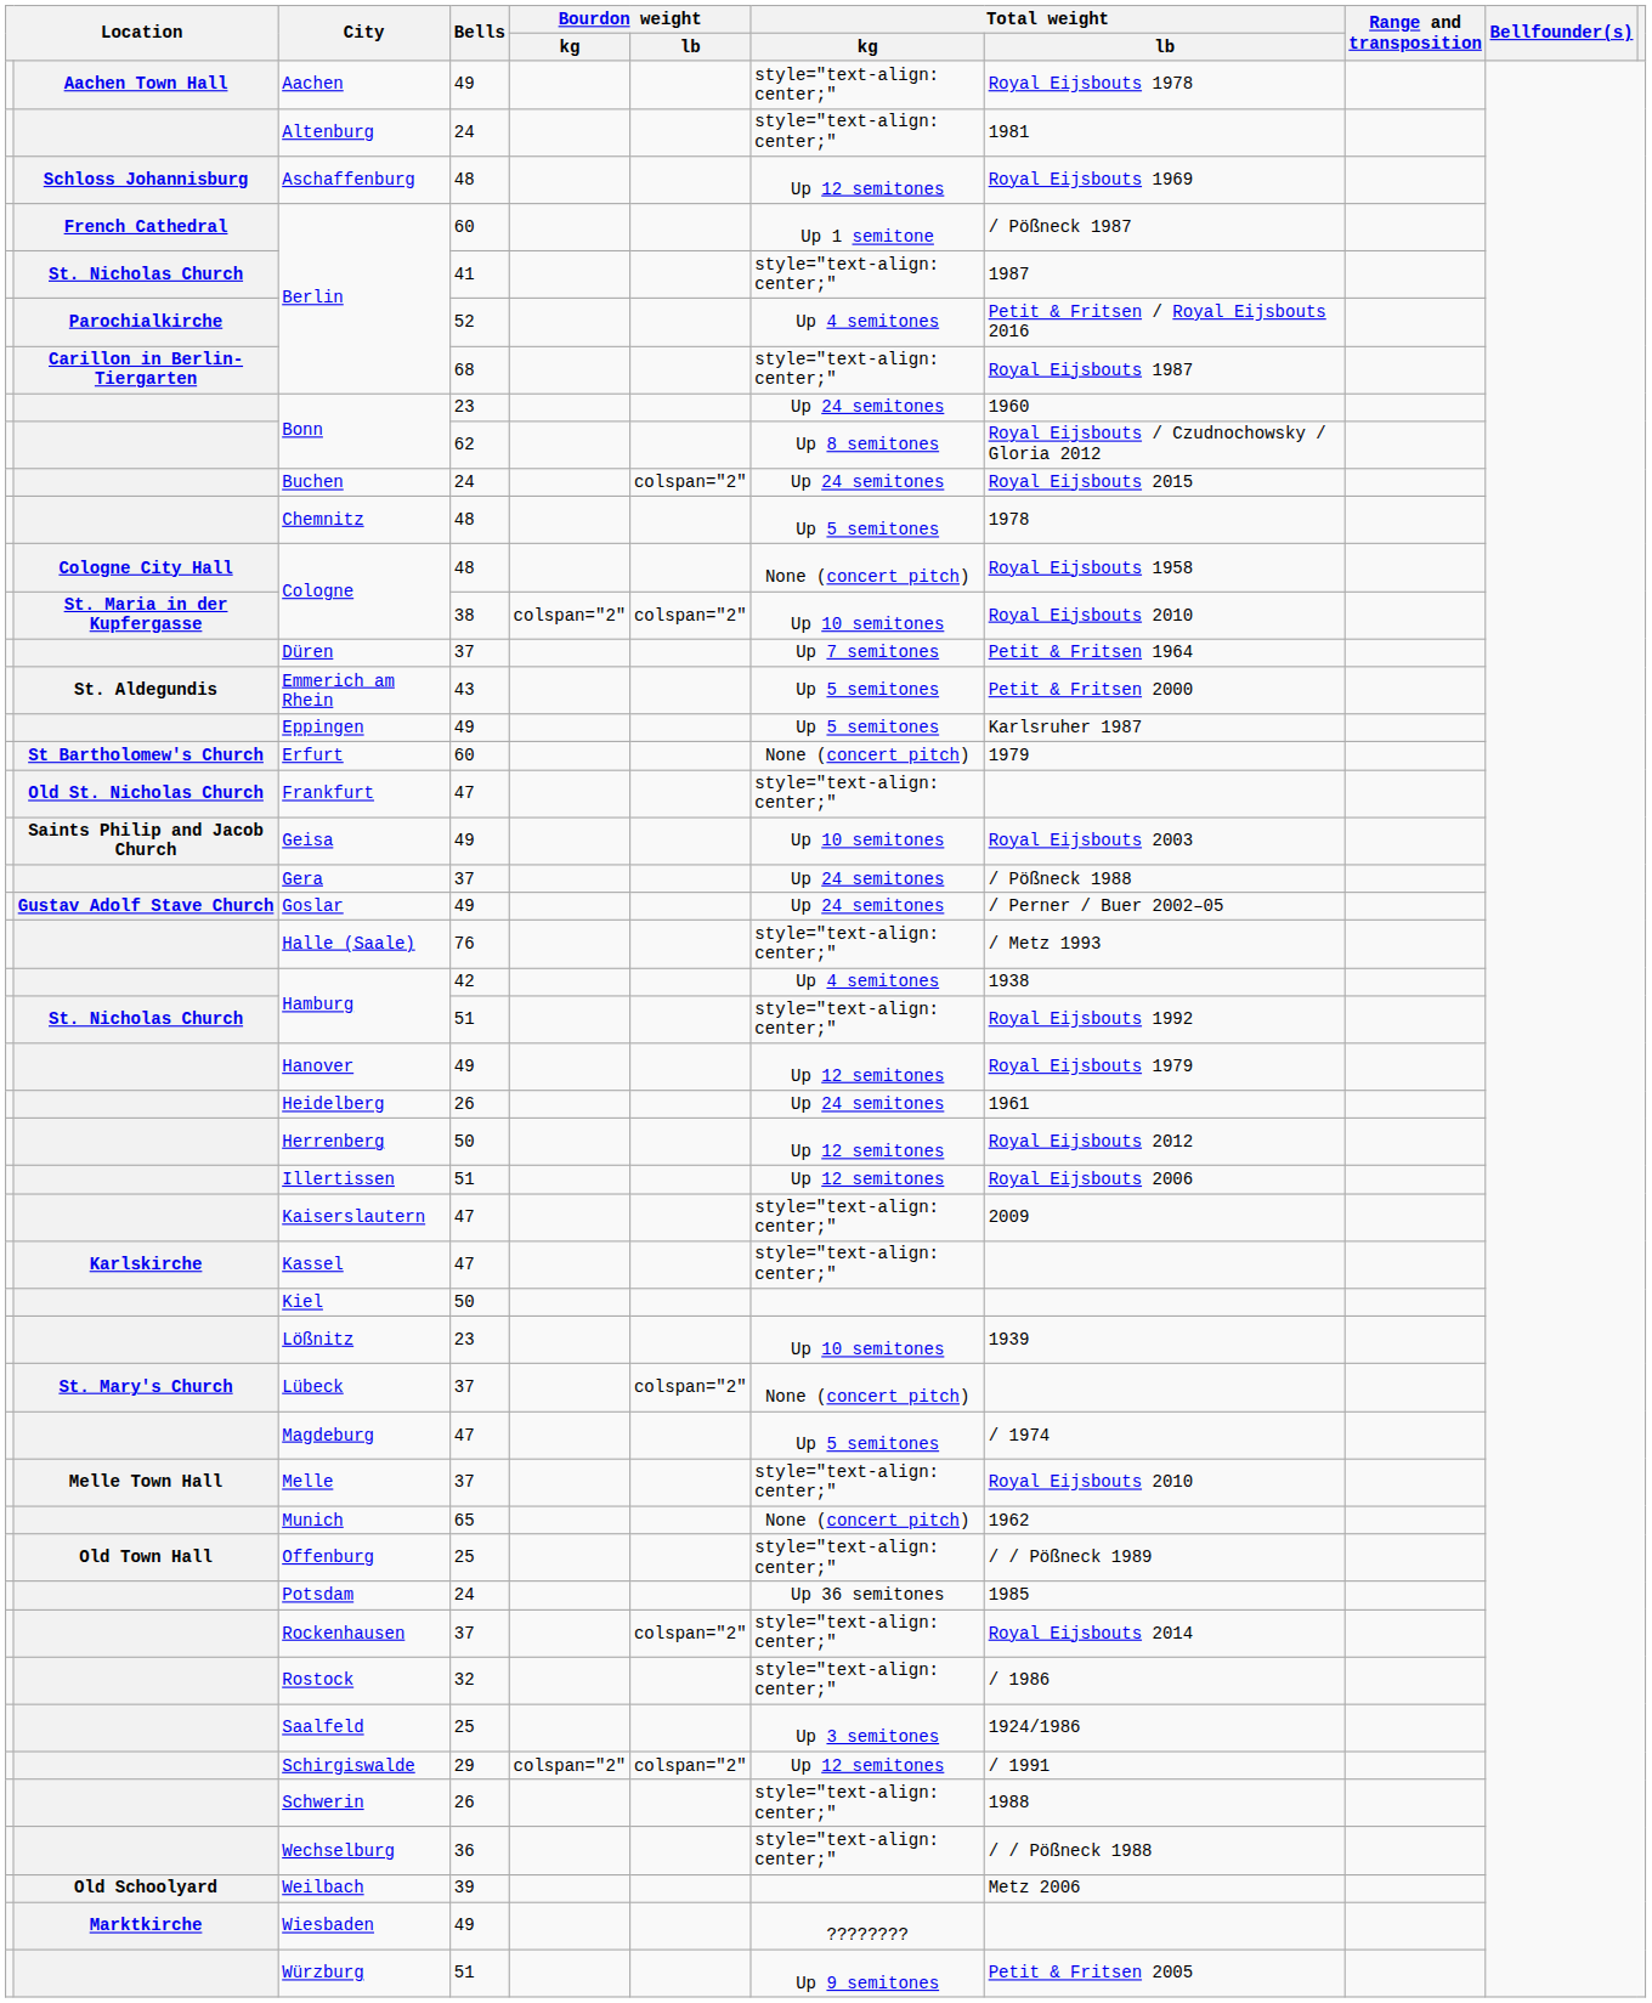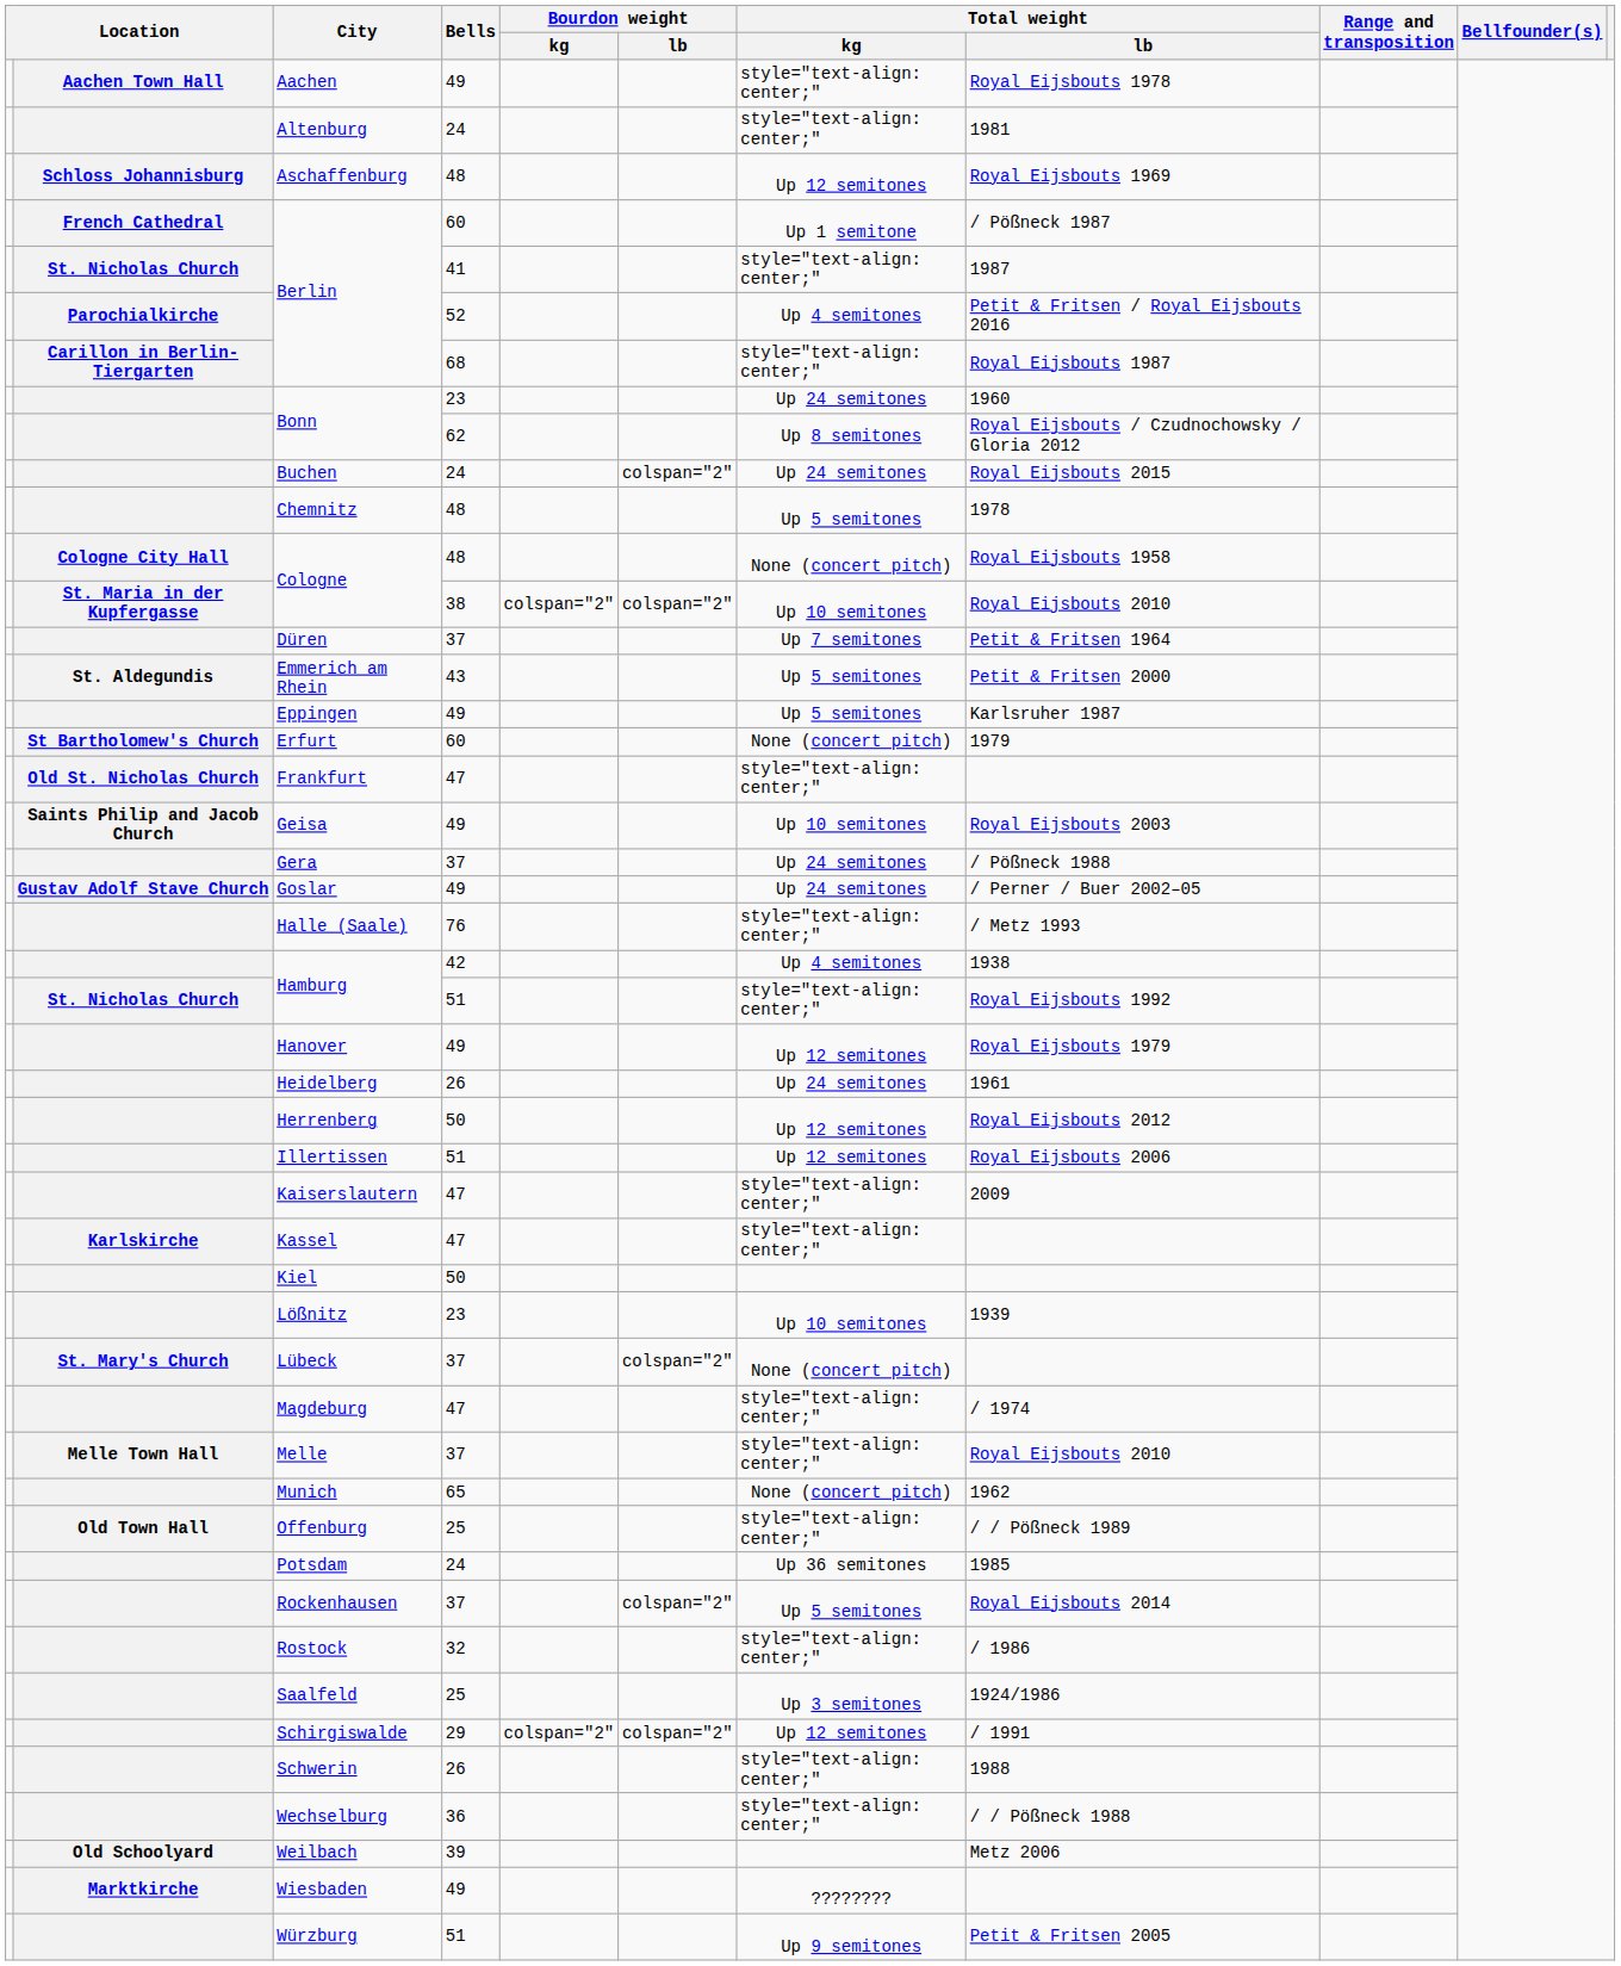Magdeburg | Total weight / kg: Up 5 semitones -> style="text-align: center;"
Rockenhausen | Total weight / kg: style="text-align: center;" -> Up 5 semitones
